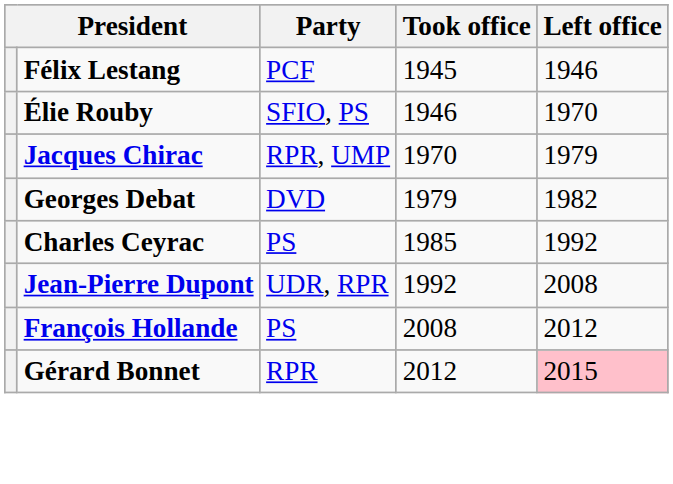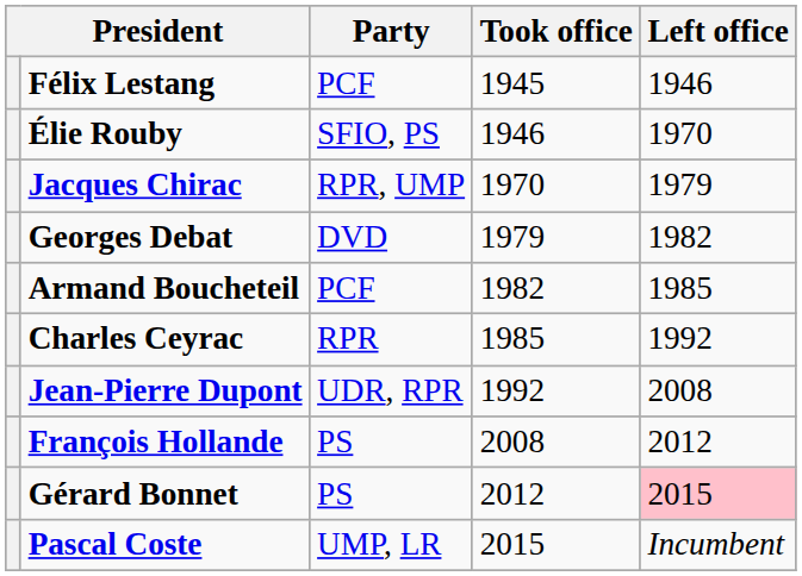+ row: Armand Boucheteil | PCF | 1982 | 1985
Charles Ceyrac | Party: PS -> RPR
Gérard Bonnet | Party: RPR -> PS
+ row: Pascal Coste | UMP, LR | 2015 | Incumbent
